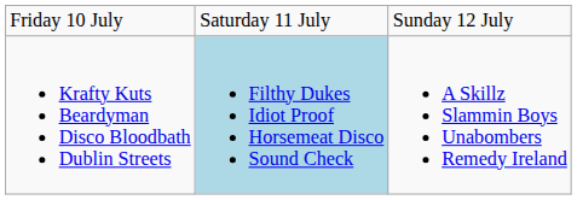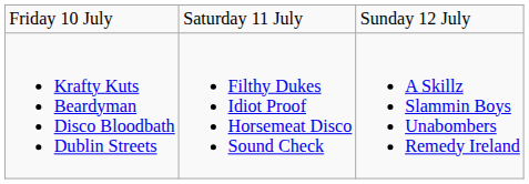Krafty Kuts Beardyman Disco Bloodbath Dublin Streets | column 2: lightblue background -> no background
